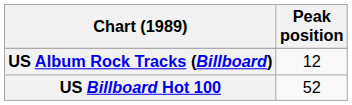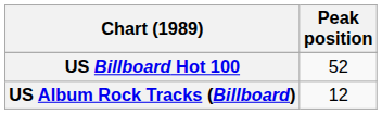rows swapped: US Billboard Hot 100 <-> US Album Rock Tracks (Billboard)
